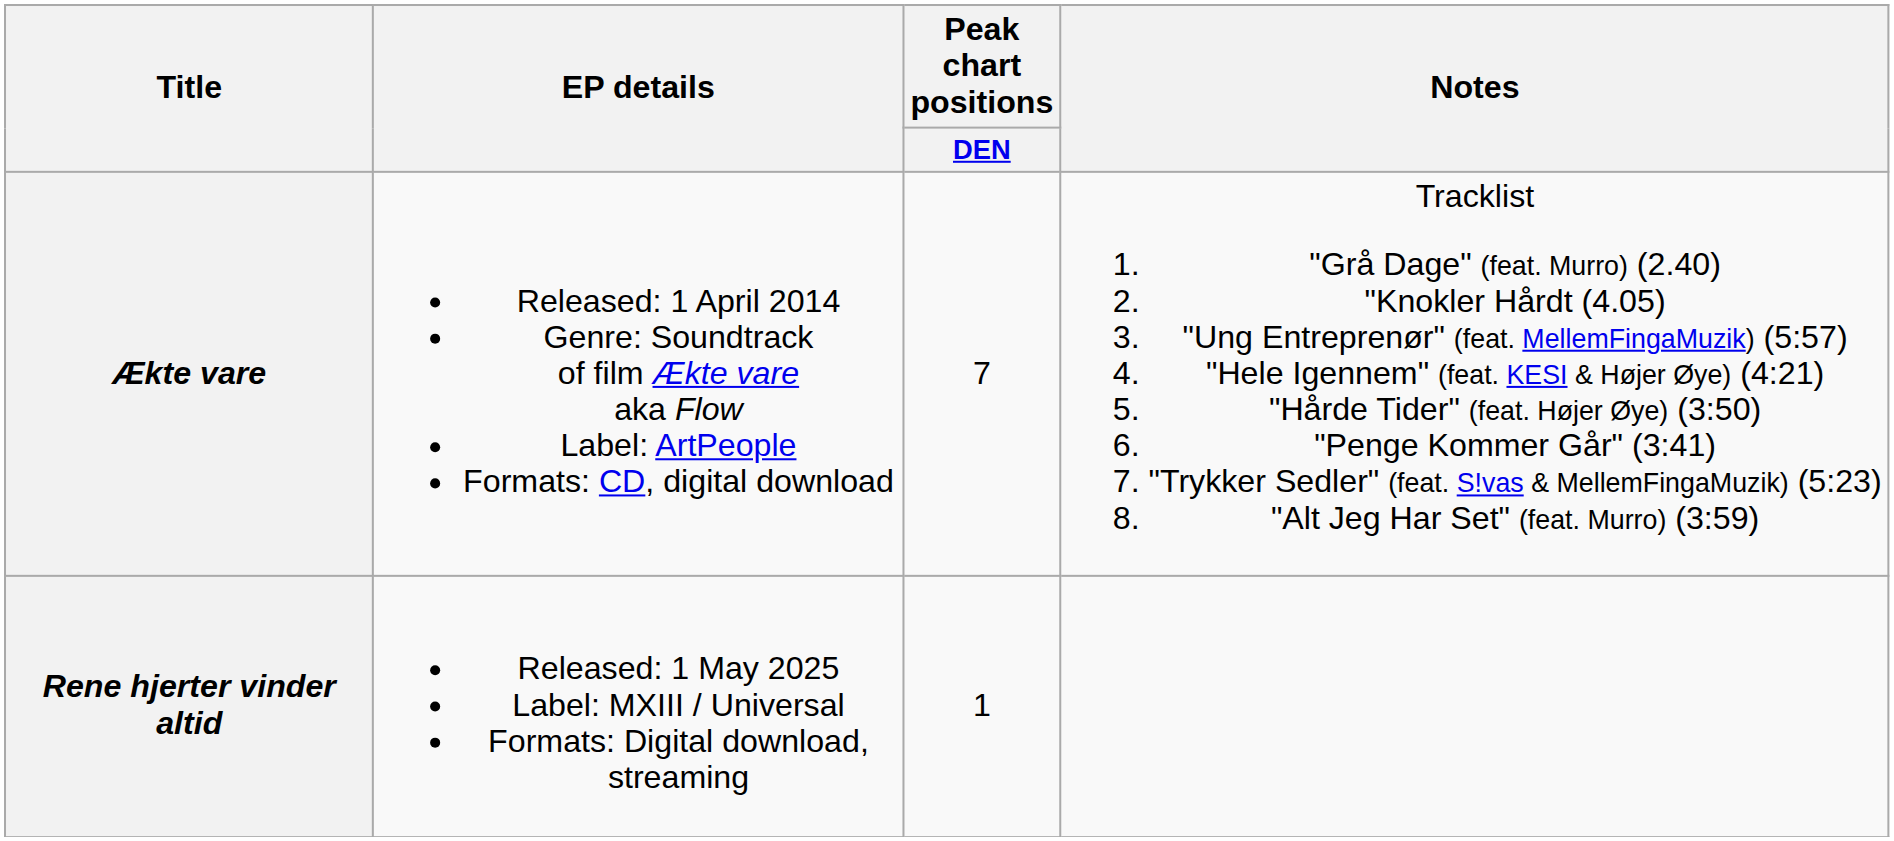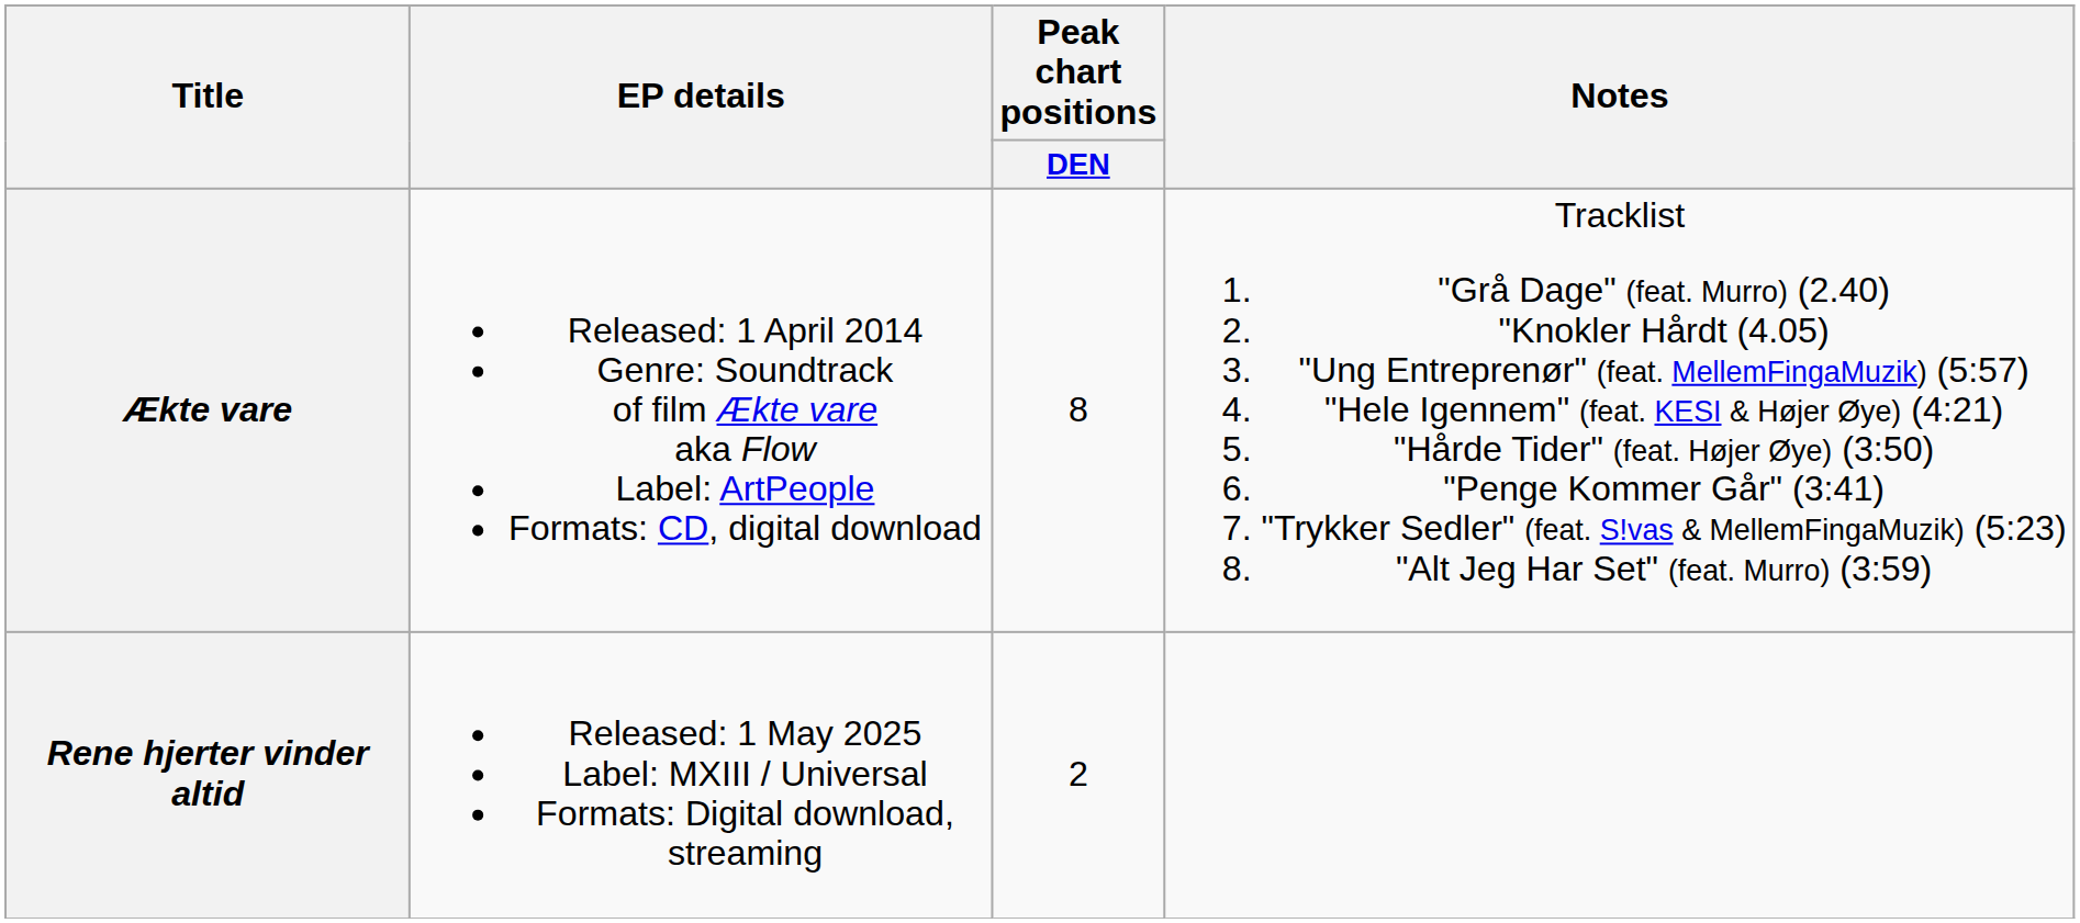Ækte vare | Peak chart positions / DEN: 7 -> 8
Rene hjerter vinder altid | Peak chart positions / DEN: 1 -> 2
